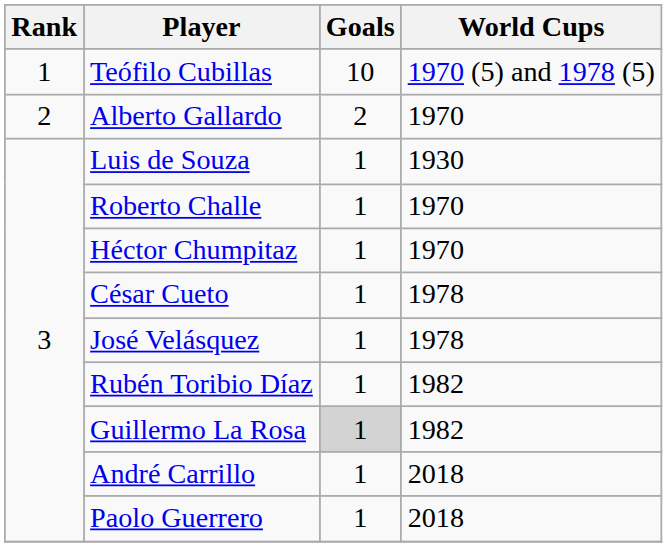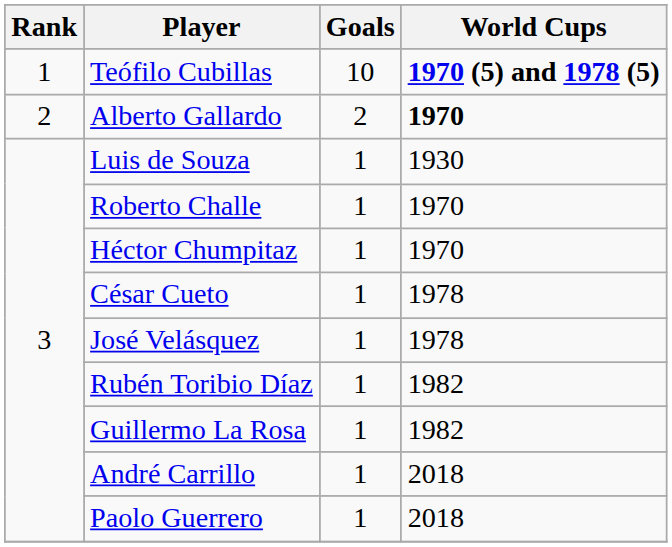Teófilo Cubillas | World Cups: normal -> bold
Alberto Gallardo | World Cups: normal -> bold
Guillermo La Rosa | Goals: lightgrey background -> no background
